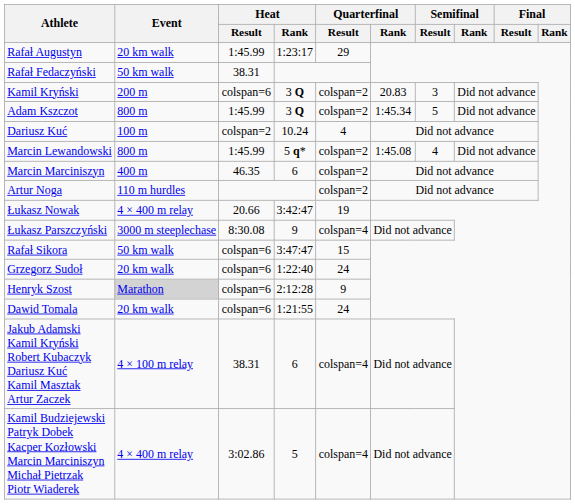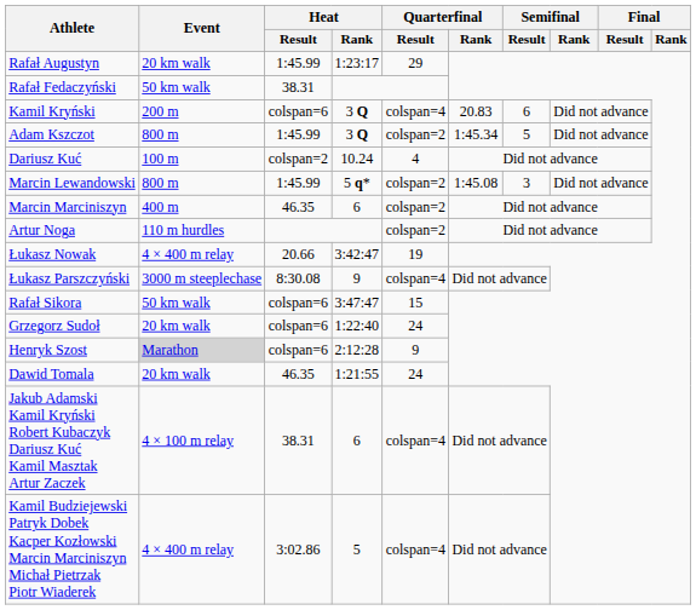Kamil Kryński | Quarterfinal / Result: colspan=2 -> colspan=4
Kamil Kryński | Semifinal / Result: 3 -> 6
Marcin Lewandowski | Semifinal / Result: 4 -> 3
Dawid Tomala | Heat / Result: colspan=6 -> 46.35
